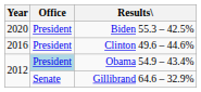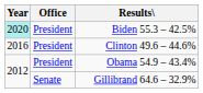Biden 55.3 – 42.5% | Year: no background -> paleturquoise background
Obama 54.9 – 43.4% | Office: lightblue background -> no background
